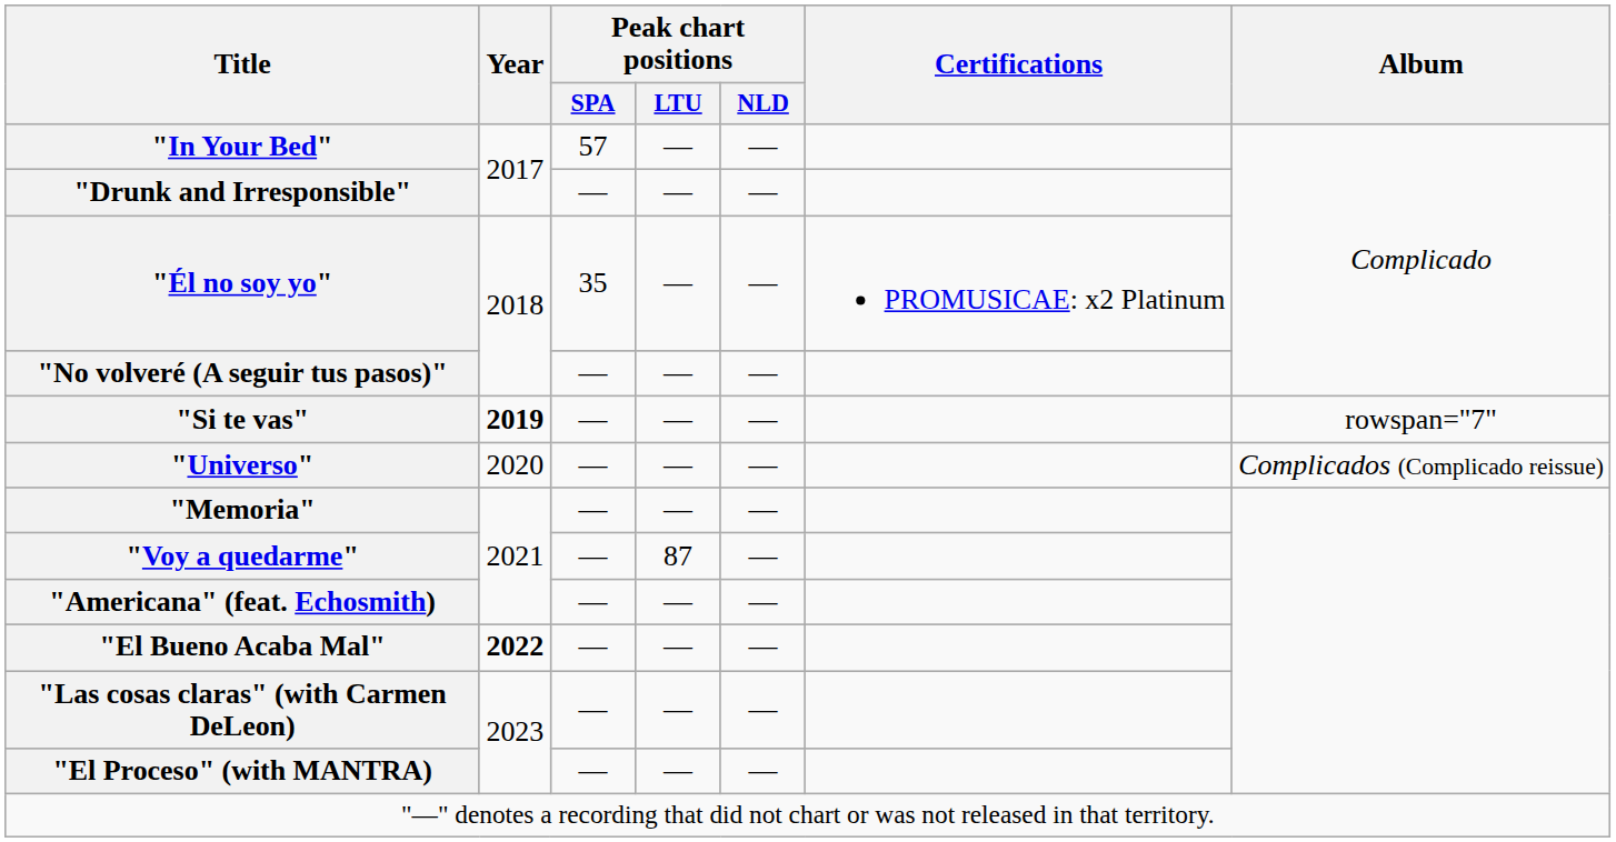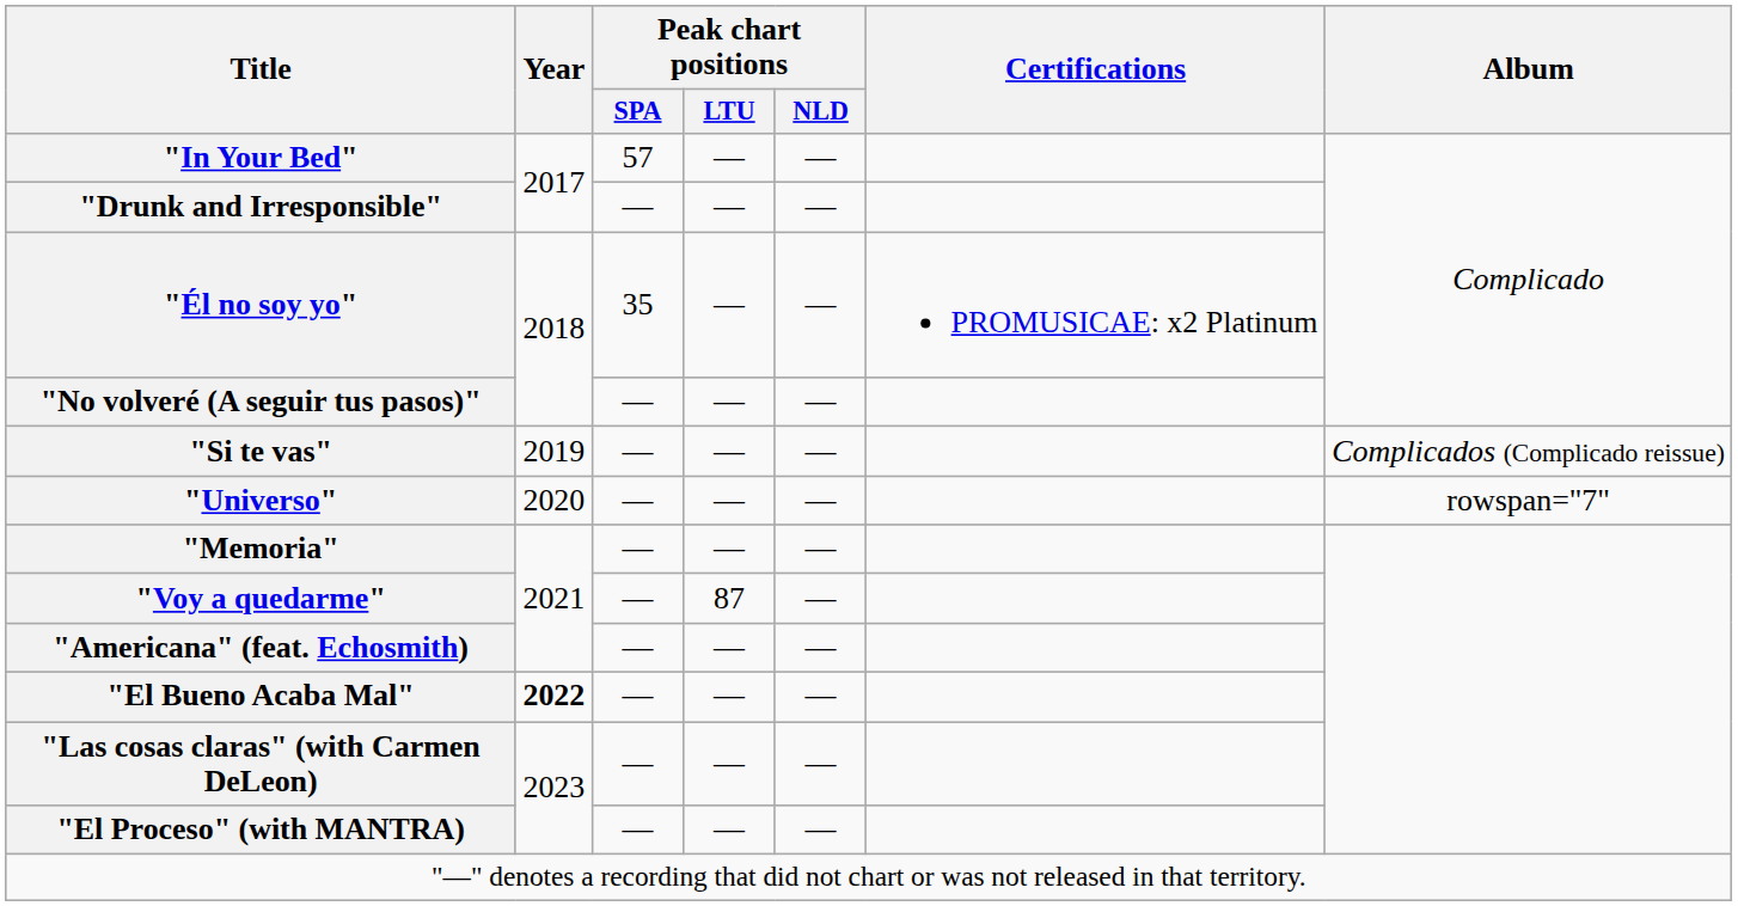"Si te vas" | Year: bold -> normal
"Si te vas" | Album: rowspan="7" -> Complicados (Complicado reissue)
"Universo" | Album: Complicados (Complicado reissue) -> rowspan="7"
